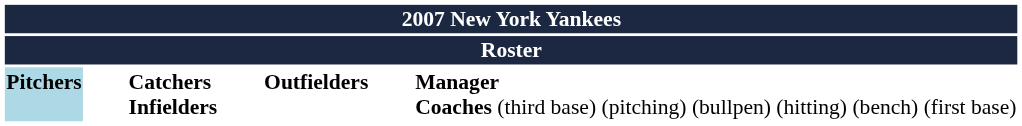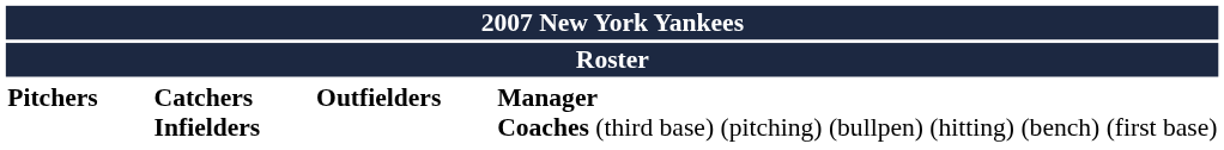Pitchers | column 1: lightblue background -> no background
